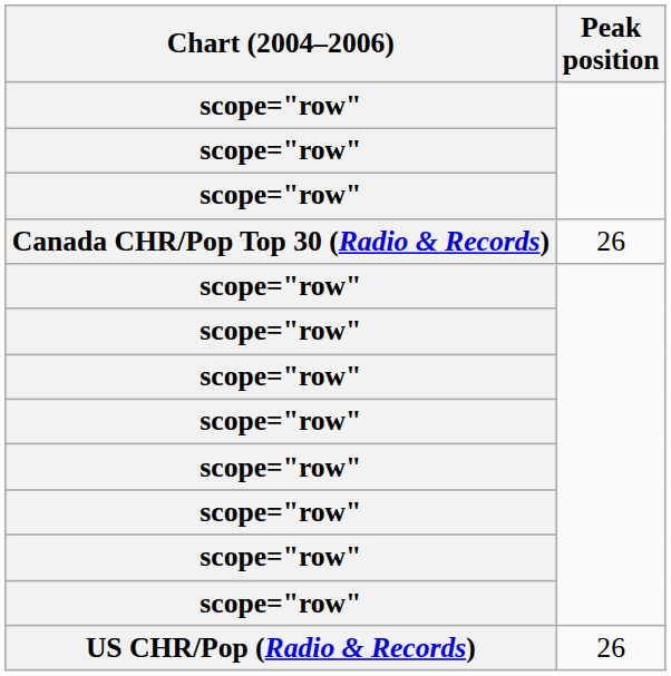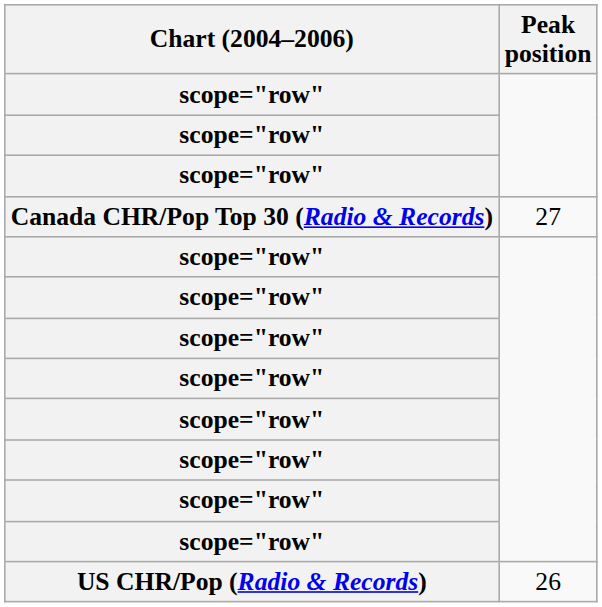Canada CHR/Pop Top 30 (Radio & Records) | Peak position: 26 -> 27
